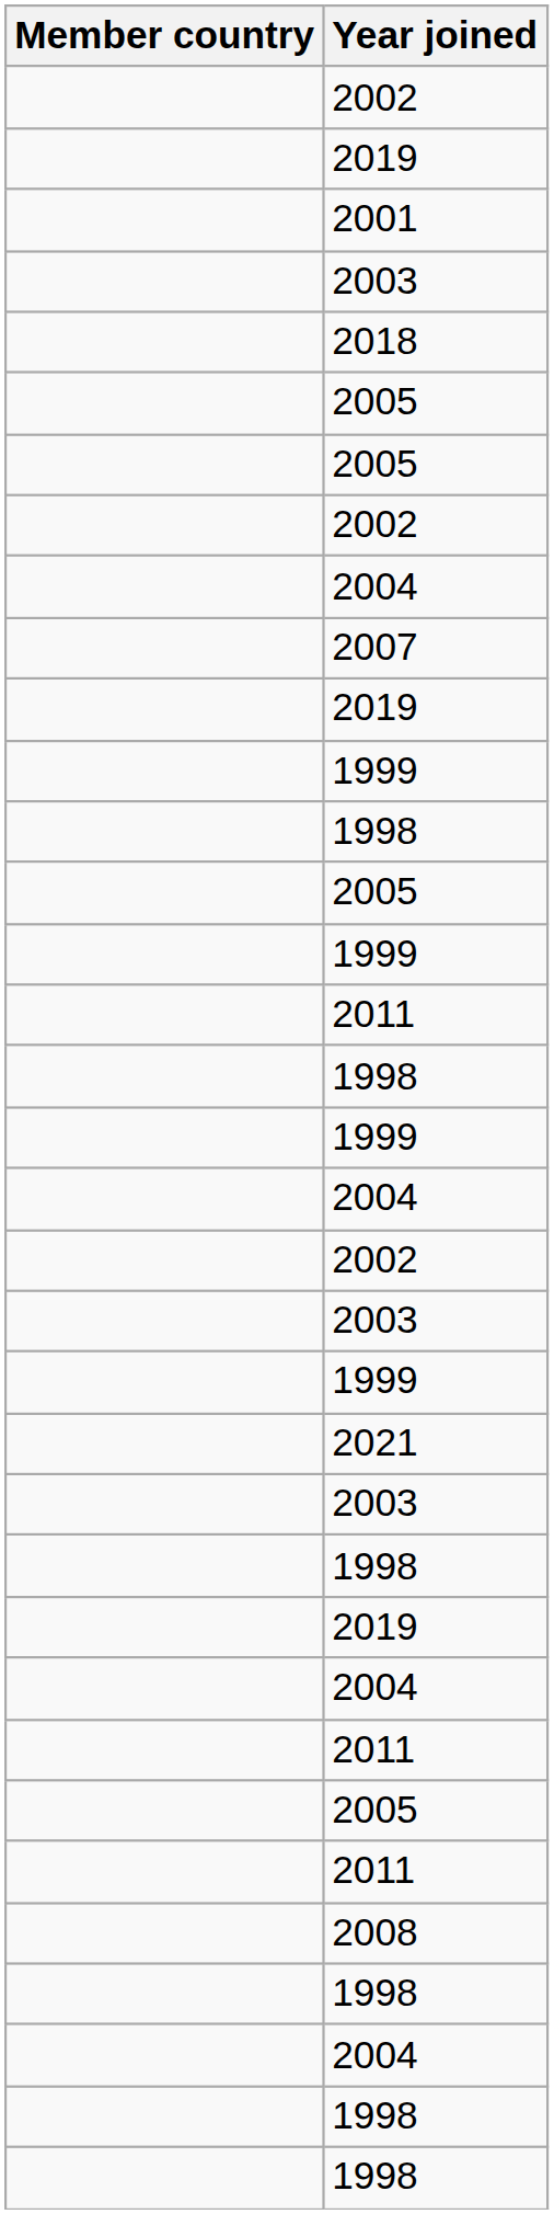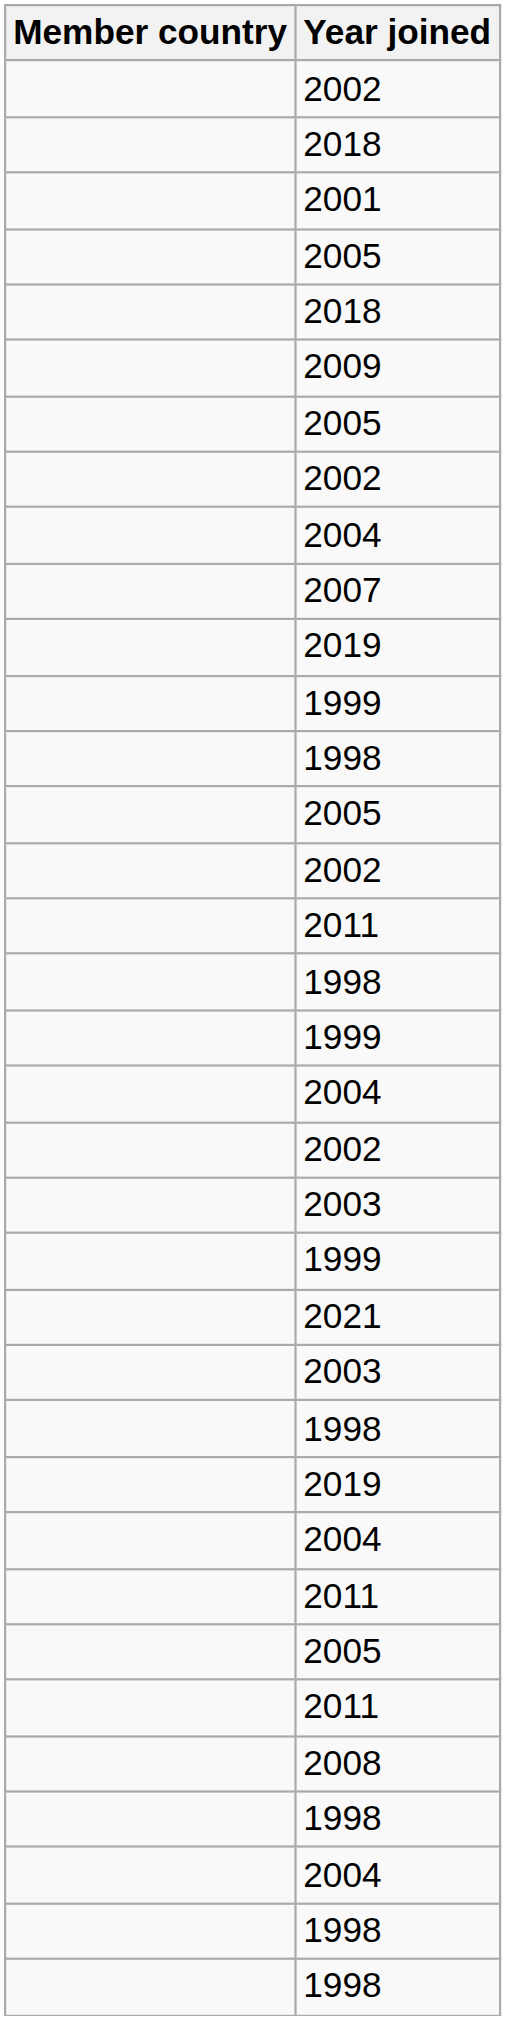row 3 | Year joined: 2019 -> 2018
row 5 | Year joined: 2003 -> 2005
row 7 | Year joined: 2005 -> 2009
row 16 | Year joined: 1999 -> 2002
